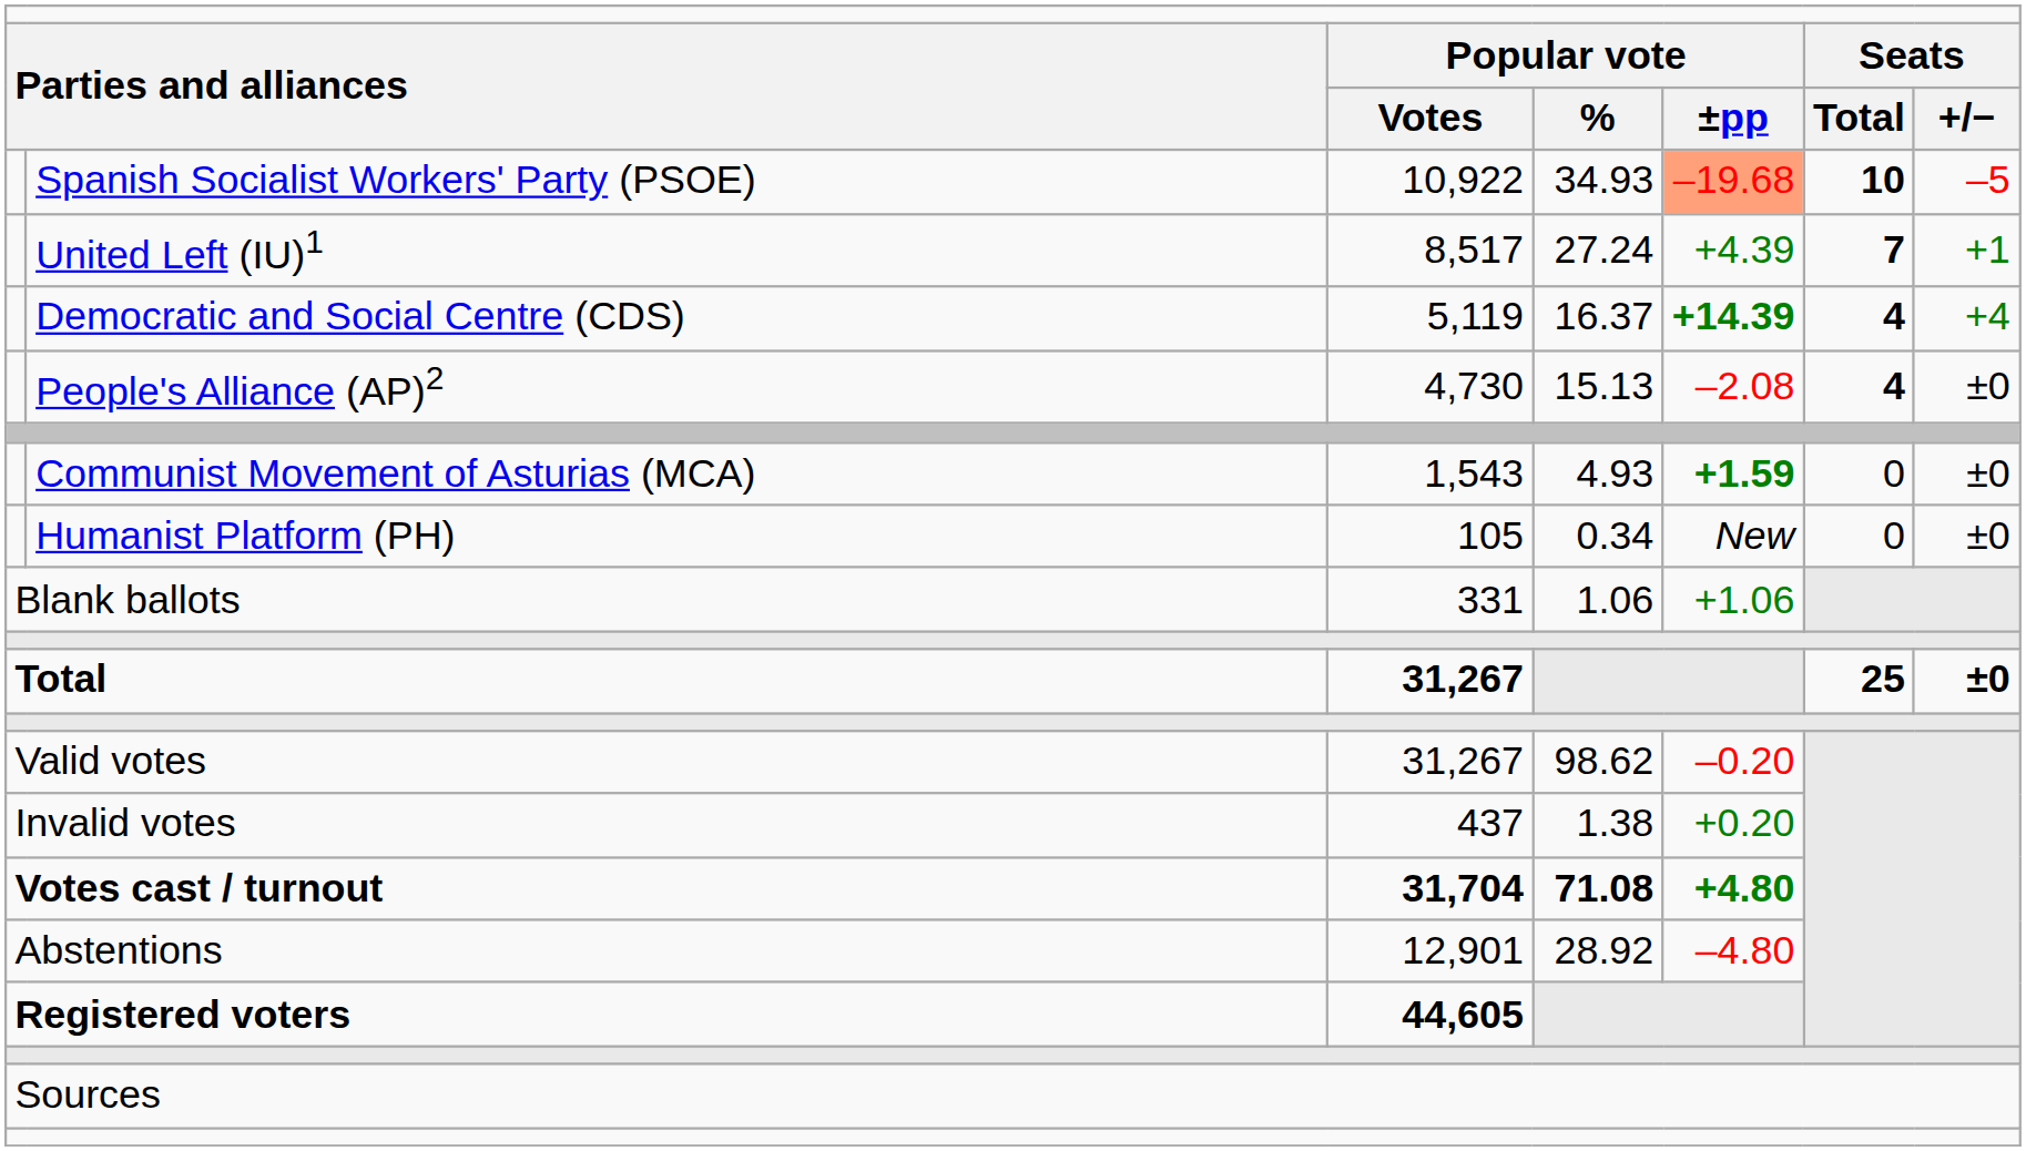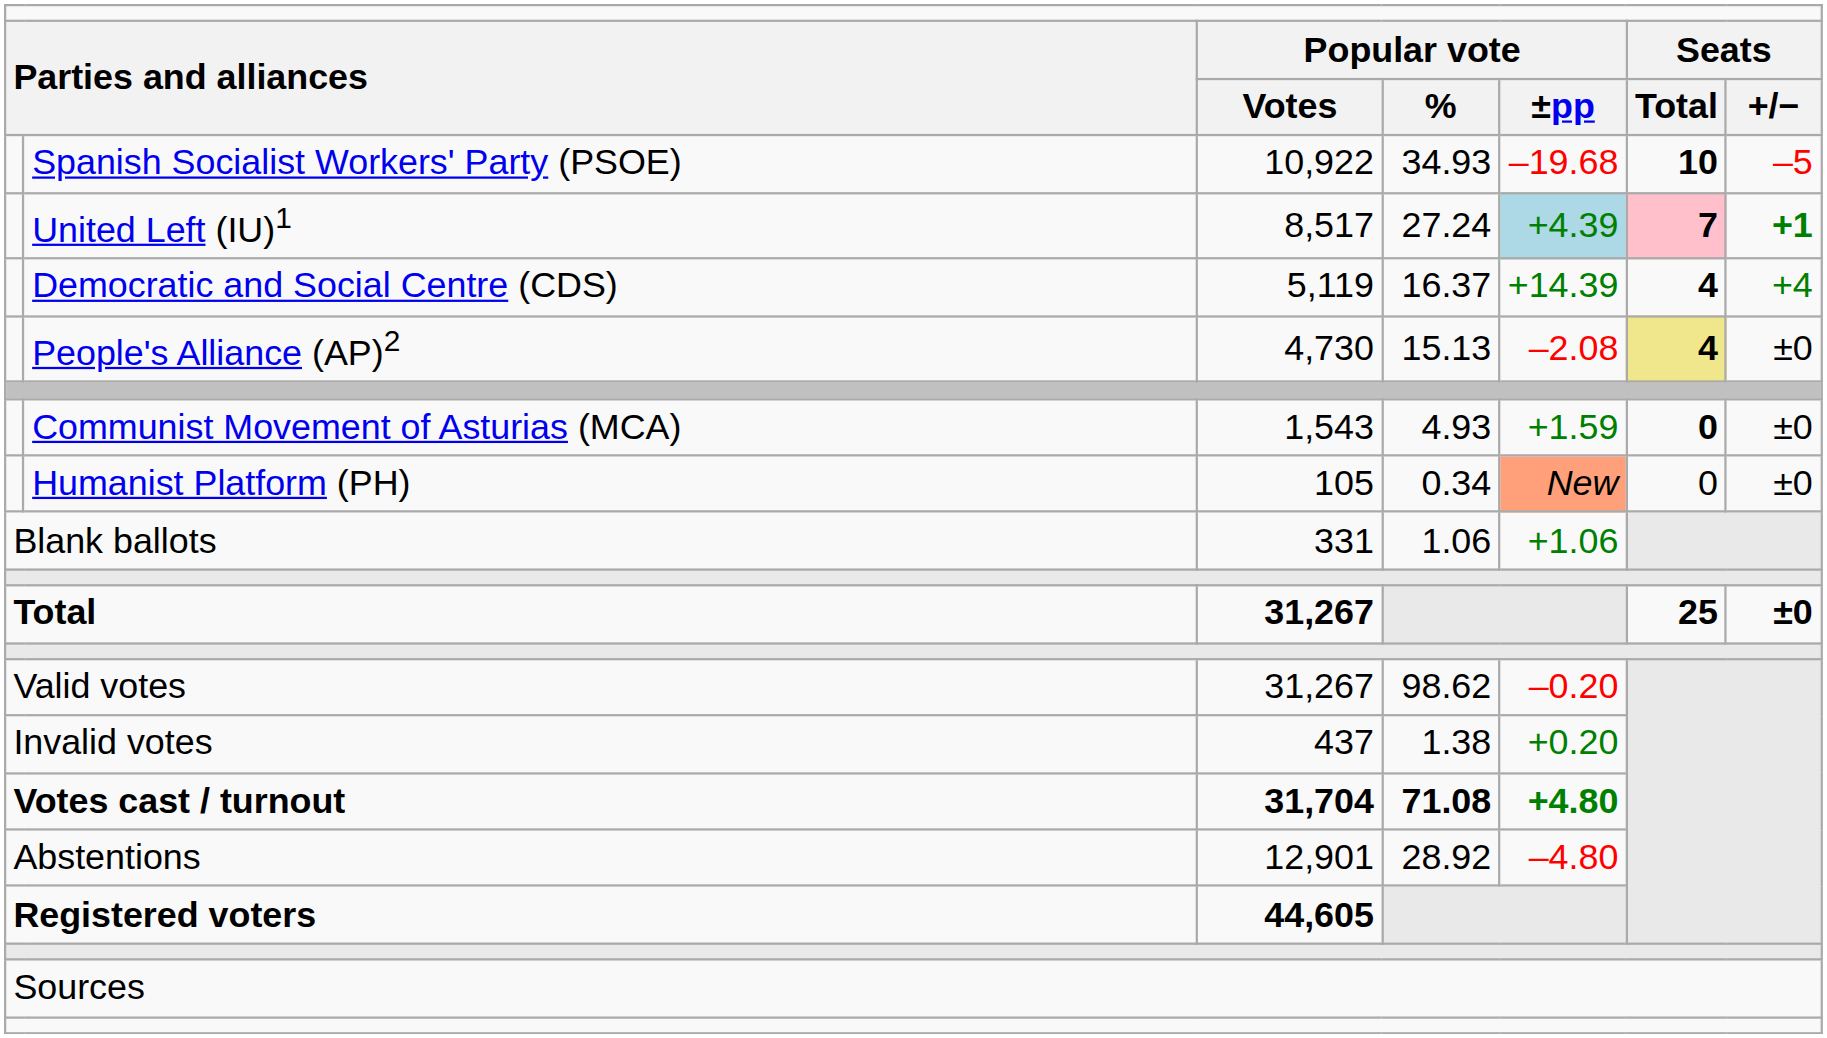Spanish Socialist Workers' Party (PSOE) | column 5: lightsalmon background -> no background
United Left (IU)1 | column 5: no background -> lightblue background
United Left (IU)1 | column 6: no background -> pink background
United Left (IU)1 | column 7: normal -> bold
Democratic and Social Centre (CDS) | column 5: bold -> normal
People's Alliance (AP)2 | column 6: no background -> khaki background
Communist Movement of Asturias (MCA) | column 5: bold -> normal
Communist Movement of Asturias (MCA) | column 6: normal -> bold
Humanist Platform (PH) | column 5: no background -> lightsalmon background
